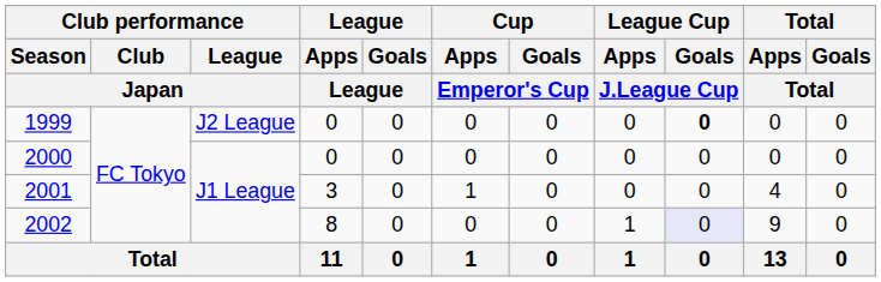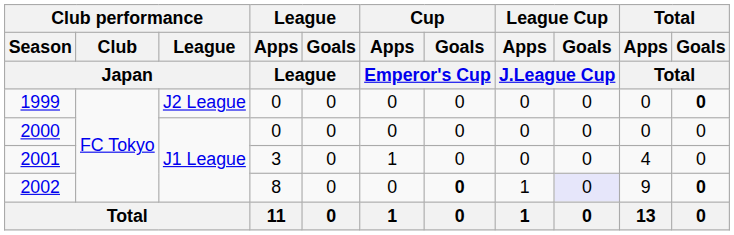1999 | League Cup / Goals / J.League Cup: bold -> normal
1999 | Total / Goals / Total: normal -> bold
2002 | Cup / Goals / Emperor's Cup: normal -> bold
2002 | Total / Goals / Total: normal -> bold
